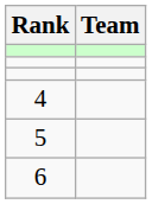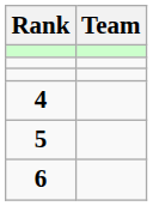row 5 | Rank: normal -> bold
row 6 | Rank: normal -> bold
row 7 | Rank: normal -> bold
